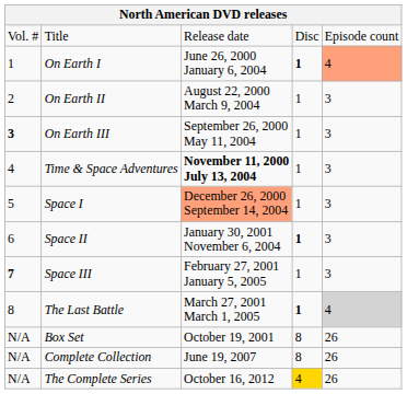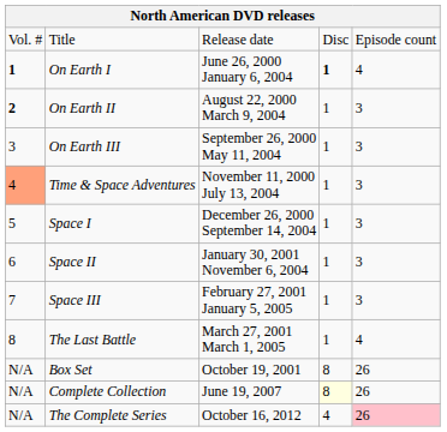On Earth I | column 1: normal -> bold
On Earth I | column 5: lightsalmon background -> no background
On Earth II | column 1: normal -> bold
On Earth III | column 1: bold -> normal
Time & Space Adventures | column 1: no background -> lightsalmon background
Time & Space Adventures | column 3: bold -> normal
Space I | column 3: lightsalmon background -> no background
Space II | column 4: bold -> normal
Space III | column 1: bold -> normal
The Last Battle | column 4: bold -> normal
The Last Battle | column 5: lightgrey background -> no background
Complete Collection | column 4: no background -> lightyellow background
The Complete Series | column 4: gold background -> no background
The Complete Series | column 5: no background -> pink background
